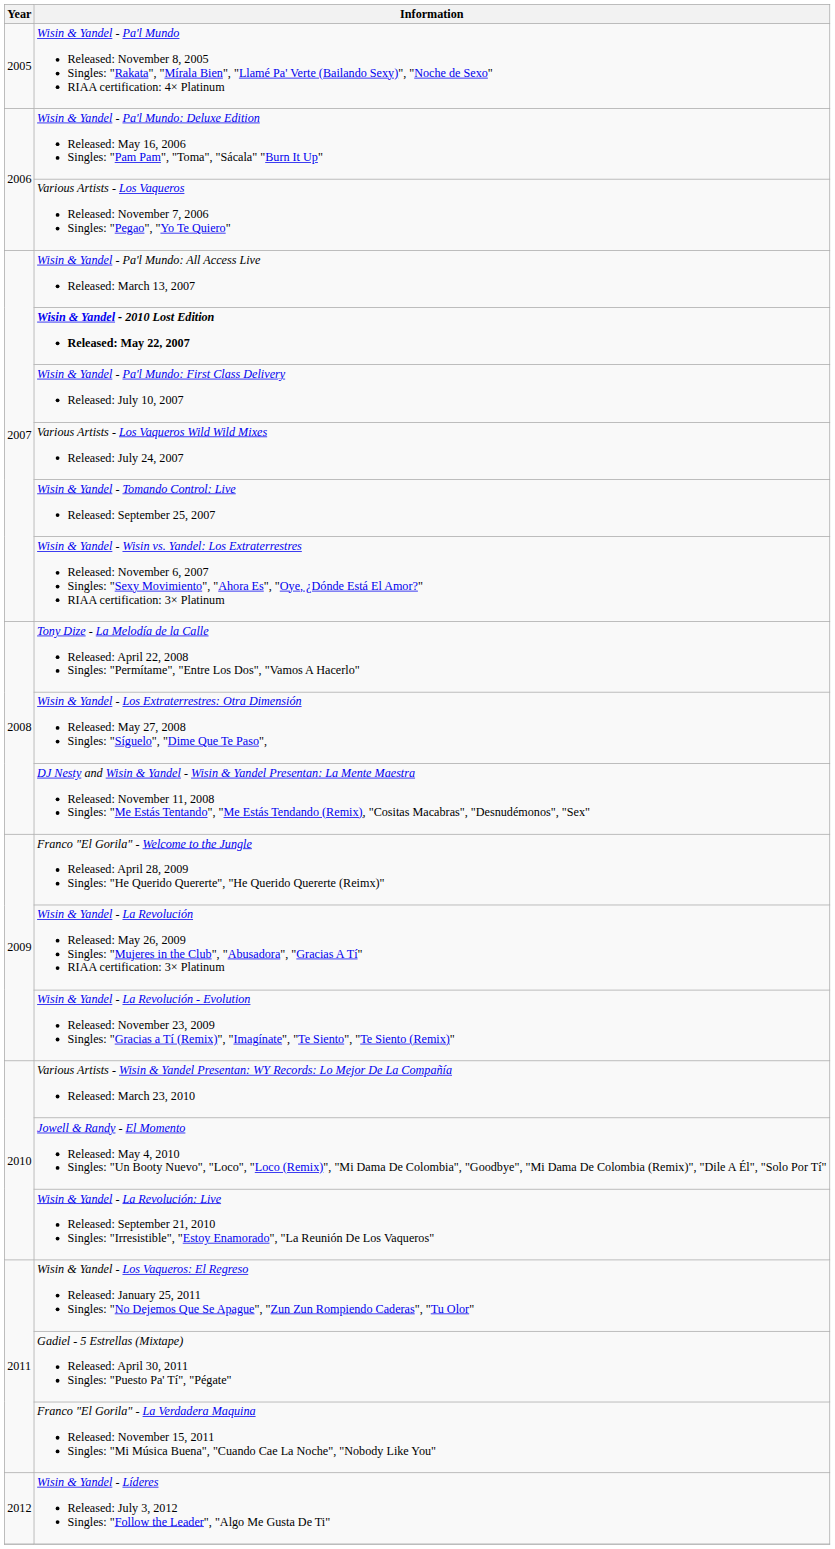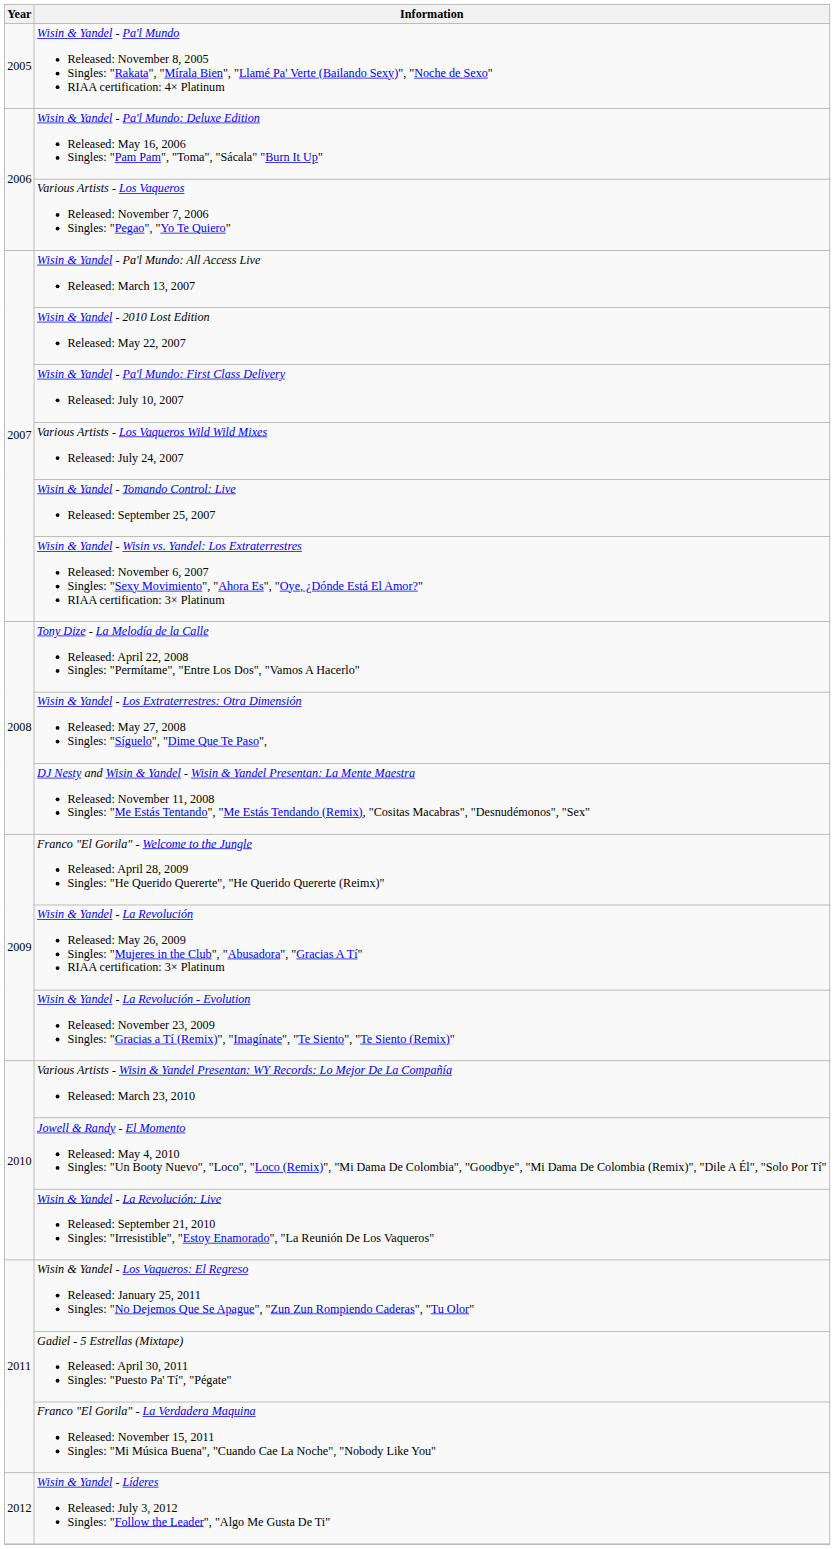Wisin & Yandel - 2010 Lost Edition Released: May 22, 2007 | Information: bold -> normal
